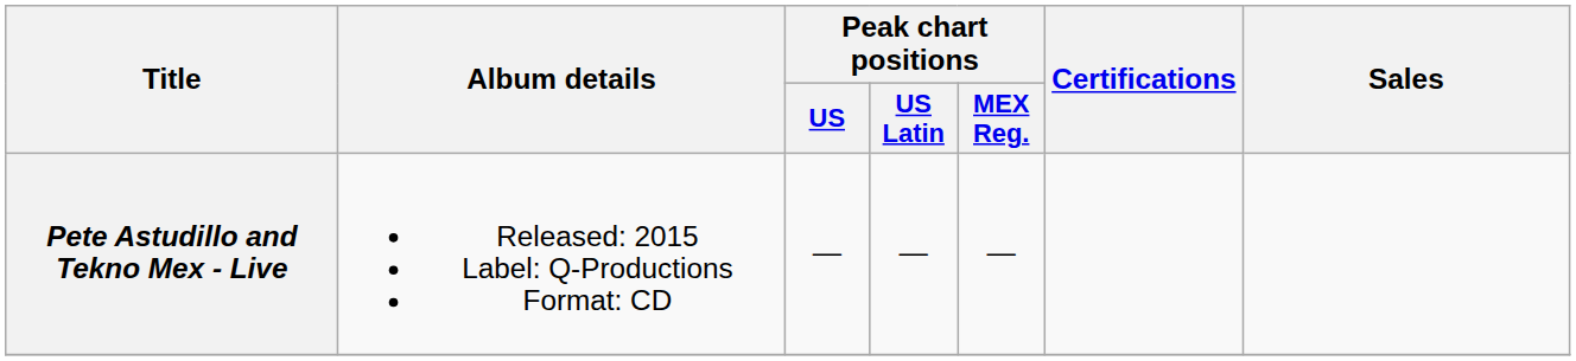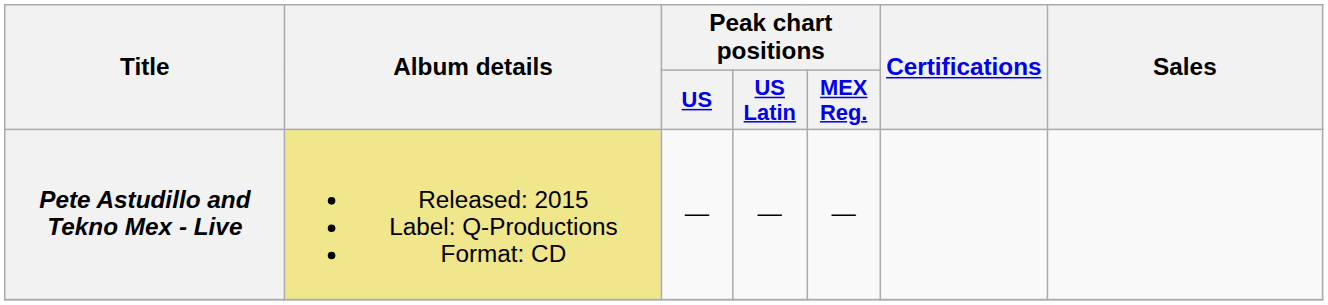Pete Astudillo and Tekno Mex - Live | Album details: no background -> khaki background
